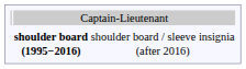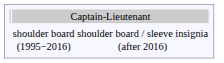shoulder board (1995−2016) | column 1: bold -> normal
